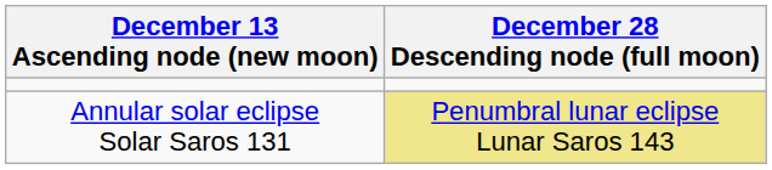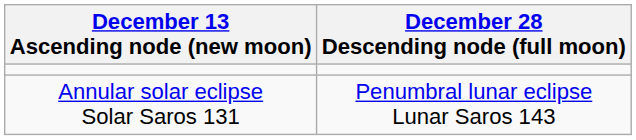Annular solar eclipse Solar Saros 131 | December 28 Descending node (full moon): khaki background -> no background
